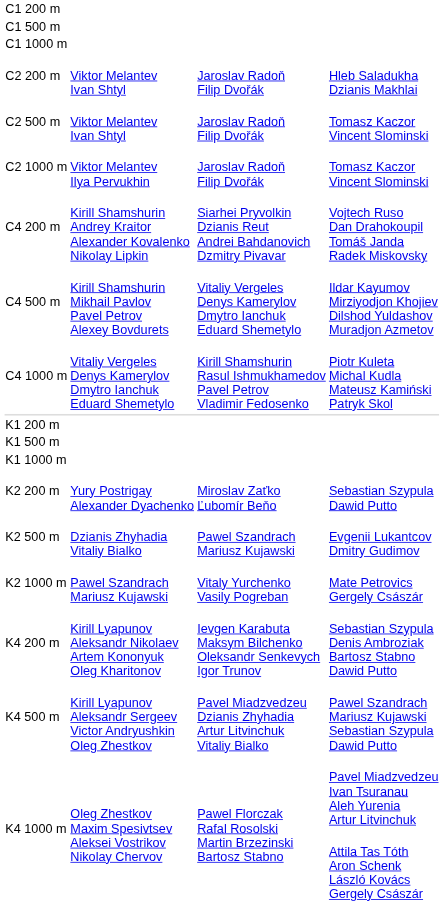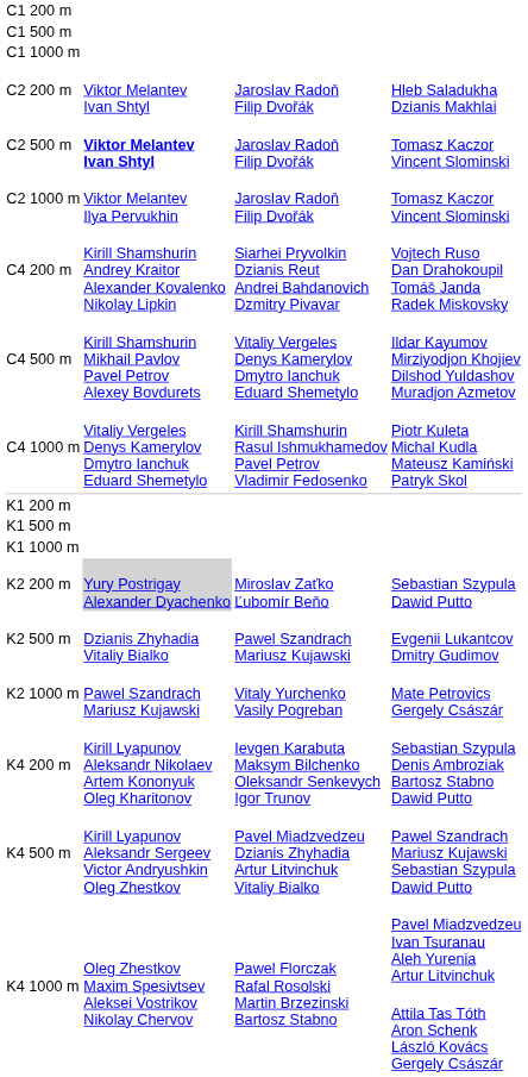C2 500 m | column 2: normal -> bold
K2 200 m | column 2: no background -> lightgrey background
